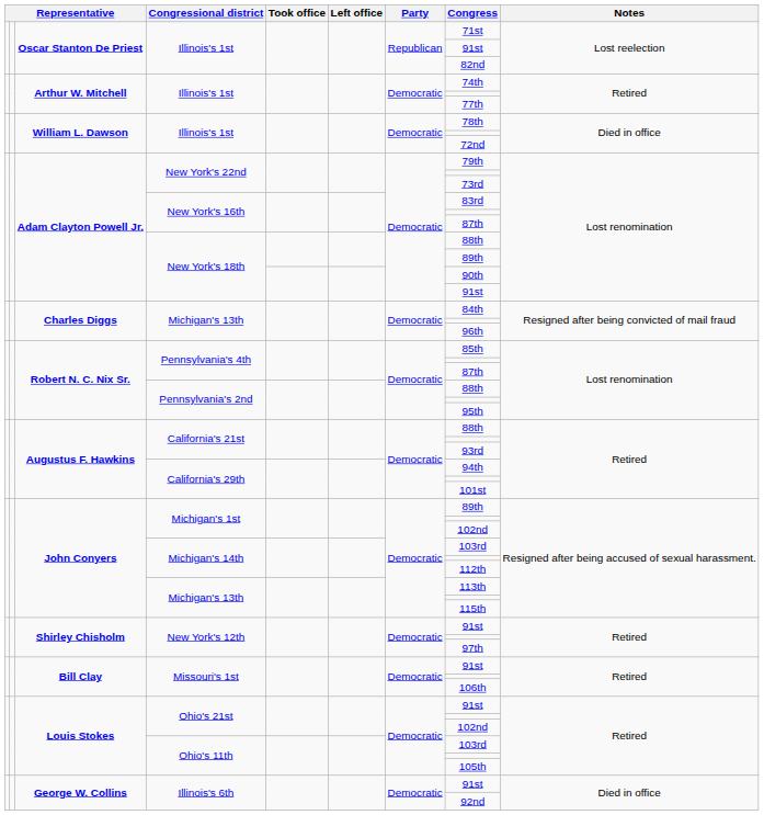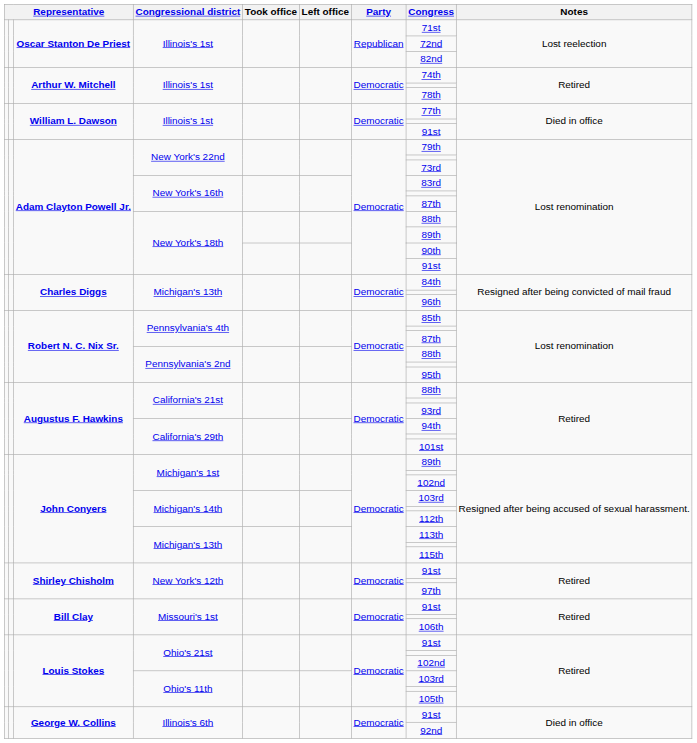row 3 | Congress: 91st -> 72nd
row 7 | Congress: 77th -> 78th
row 8 | Congress: 78th -> 77th
row 10 | Congress: 72nd -> 91st
